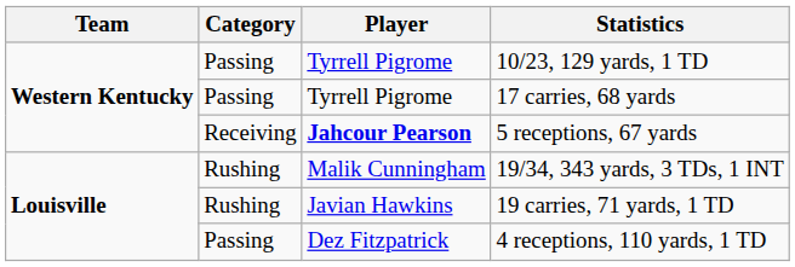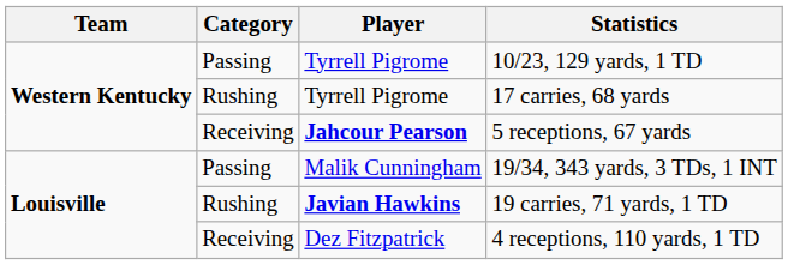17 carries, 68 yards | Category: Passing -> Rushing
19/34, 343 yards, 3 TDs, 1 INT | Category: Rushing -> Passing
19 carries, 71 yards, 1 TD | Player: normal -> bold
4 receptions, 110 yards, 1 TD | Category: Passing -> Receiving
